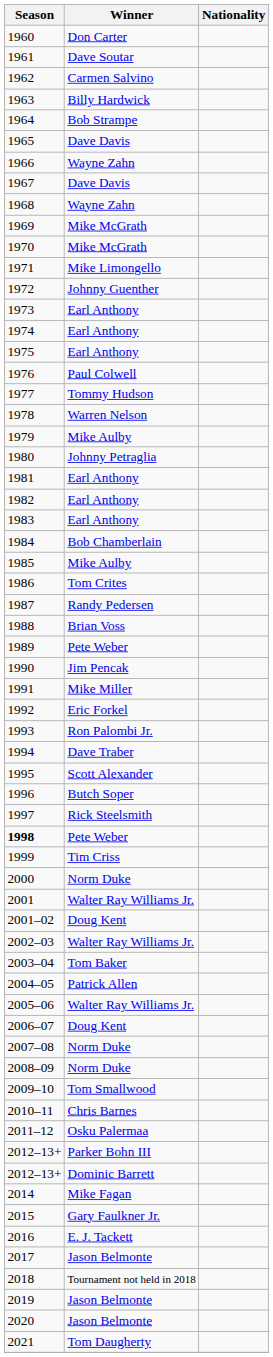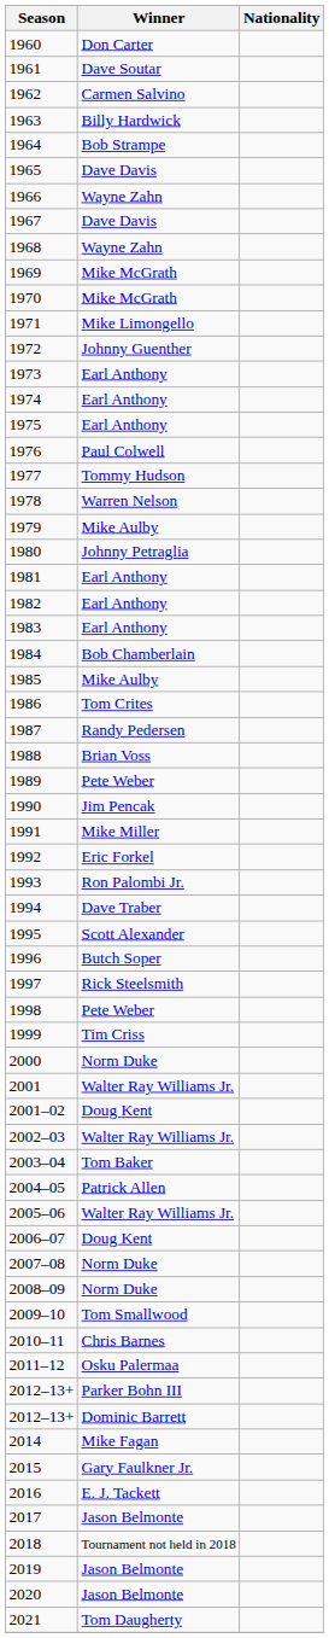1998 | Season: bold -> normal
